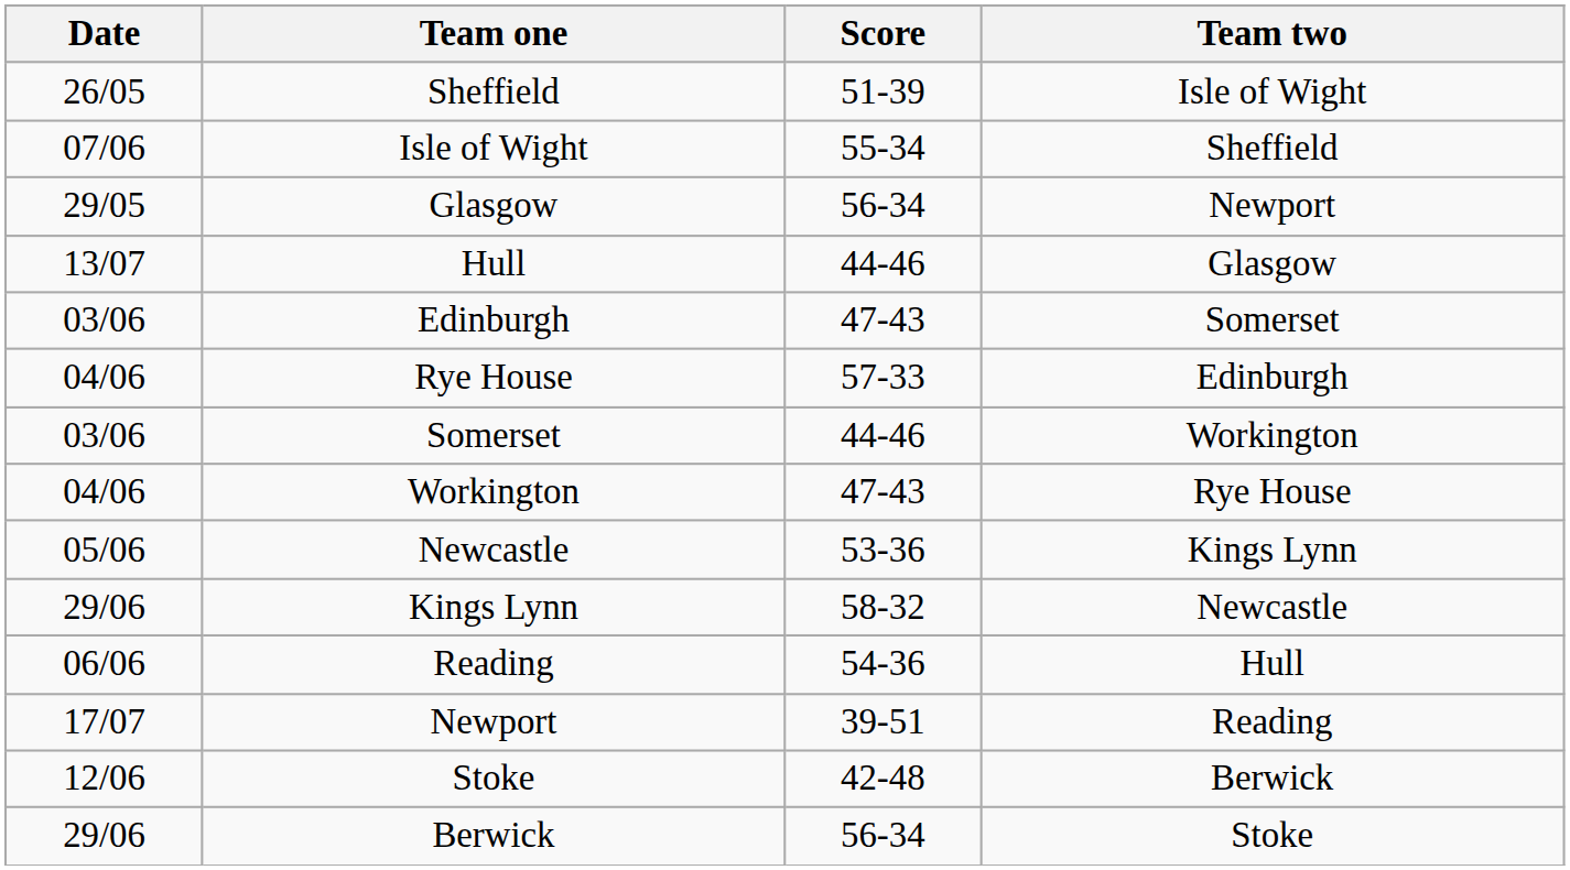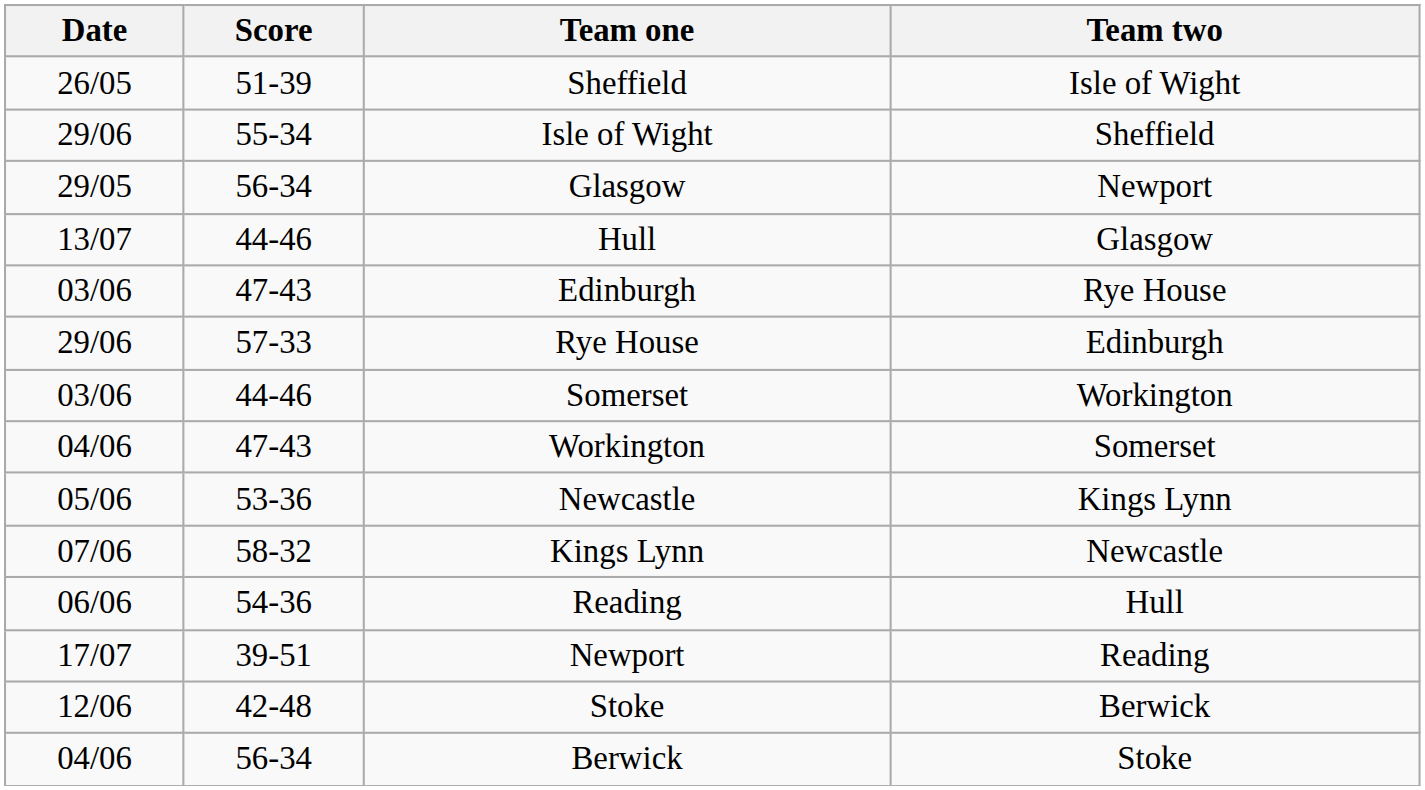columns swapped: Team one <-> Score
row 3 | Date: 07/06 -> 29/06
row 6 | Team two: Somerset -> Rye House
row 7 | Date: 04/06 -> 29/06
row 9 | Team two: Rye House -> Somerset
row 11 | Date: 29/06 -> 07/06
row 15 | Date: 29/06 -> 04/06
